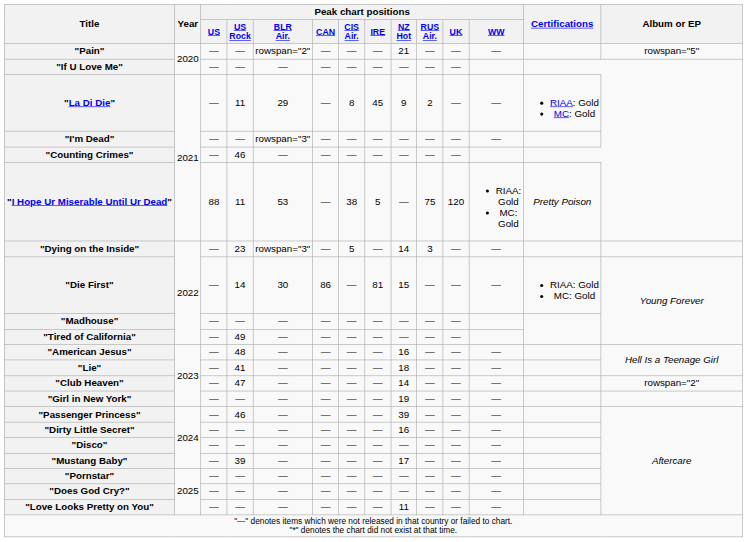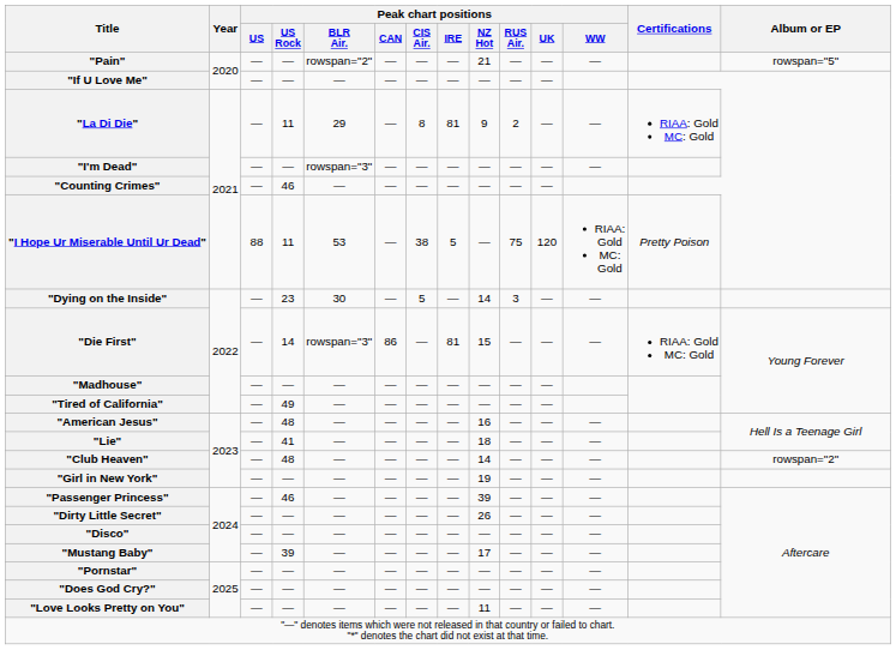"La Di Die" | Peak chart positions / IRE: 45 -> 81
"Dying on the Inside" | Peak chart positions / BLR Air.: rowspan="3" -> 30
"Die First" | Peak chart positions / BLR Air.: 30 -> rowspan="3"
"Club Heaven" | Peak chart positions / US Rock: 47 -> 48
"Dirty Little Secret" | Peak chart positions / NZ Hot: 16 -> 26
